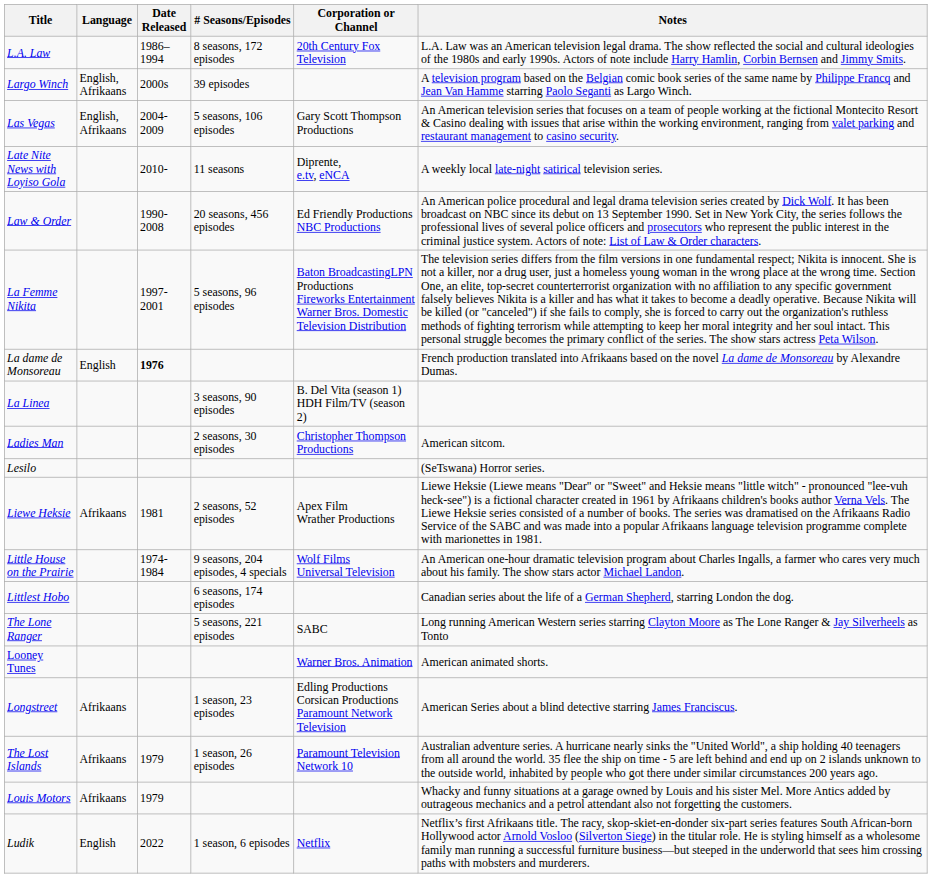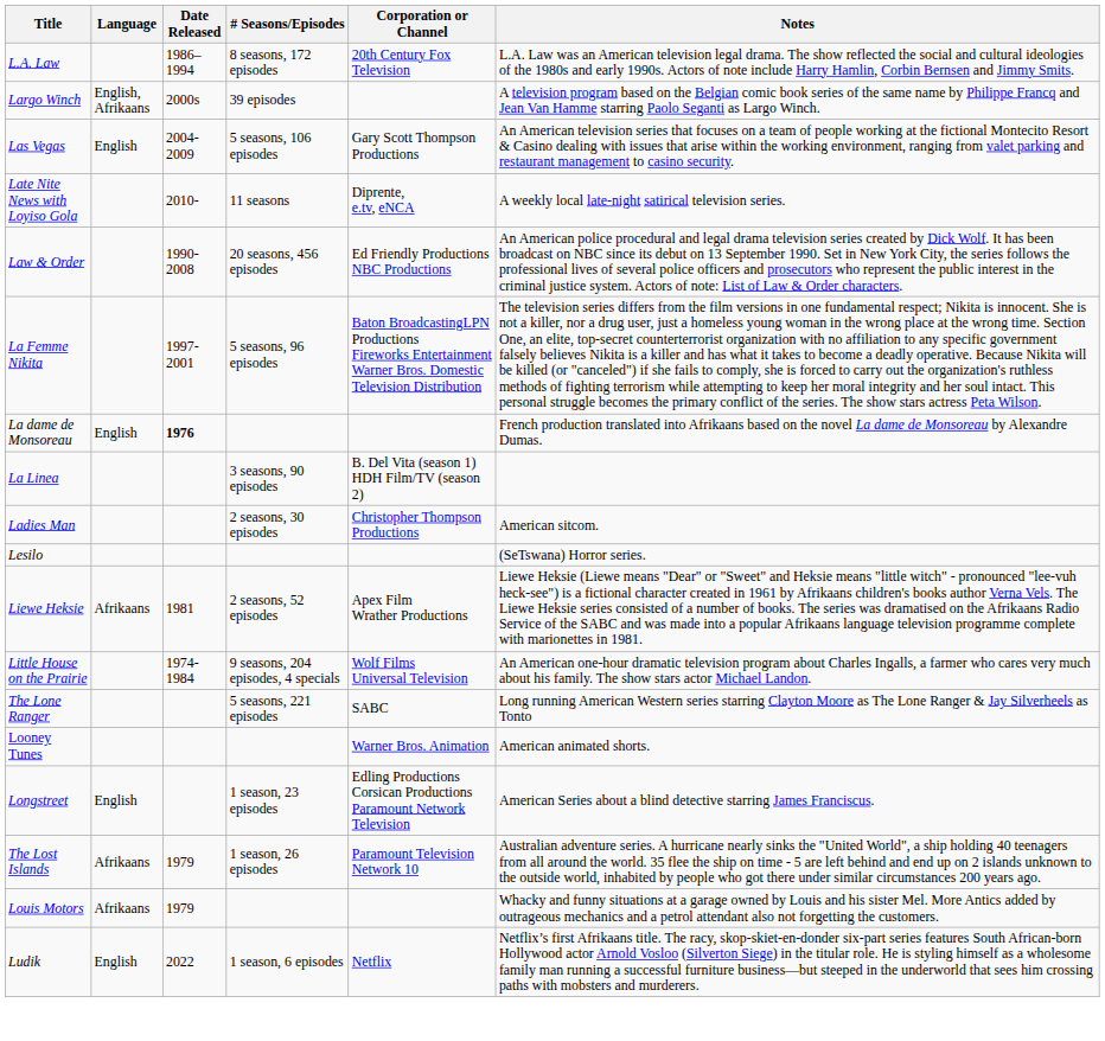Las Vegas | Language: English, Afrikaans -> English
- row: Littlest Hobo | 6 seasons, 174 episodes | Canadian series about the life of a German Shepherd, starring London the dog.
Longstreet | Language: Afrikaans -> English
